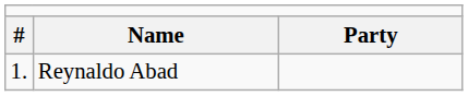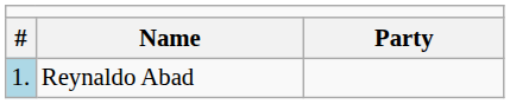Reynaldo Abad | column 1: no background -> lightblue background
